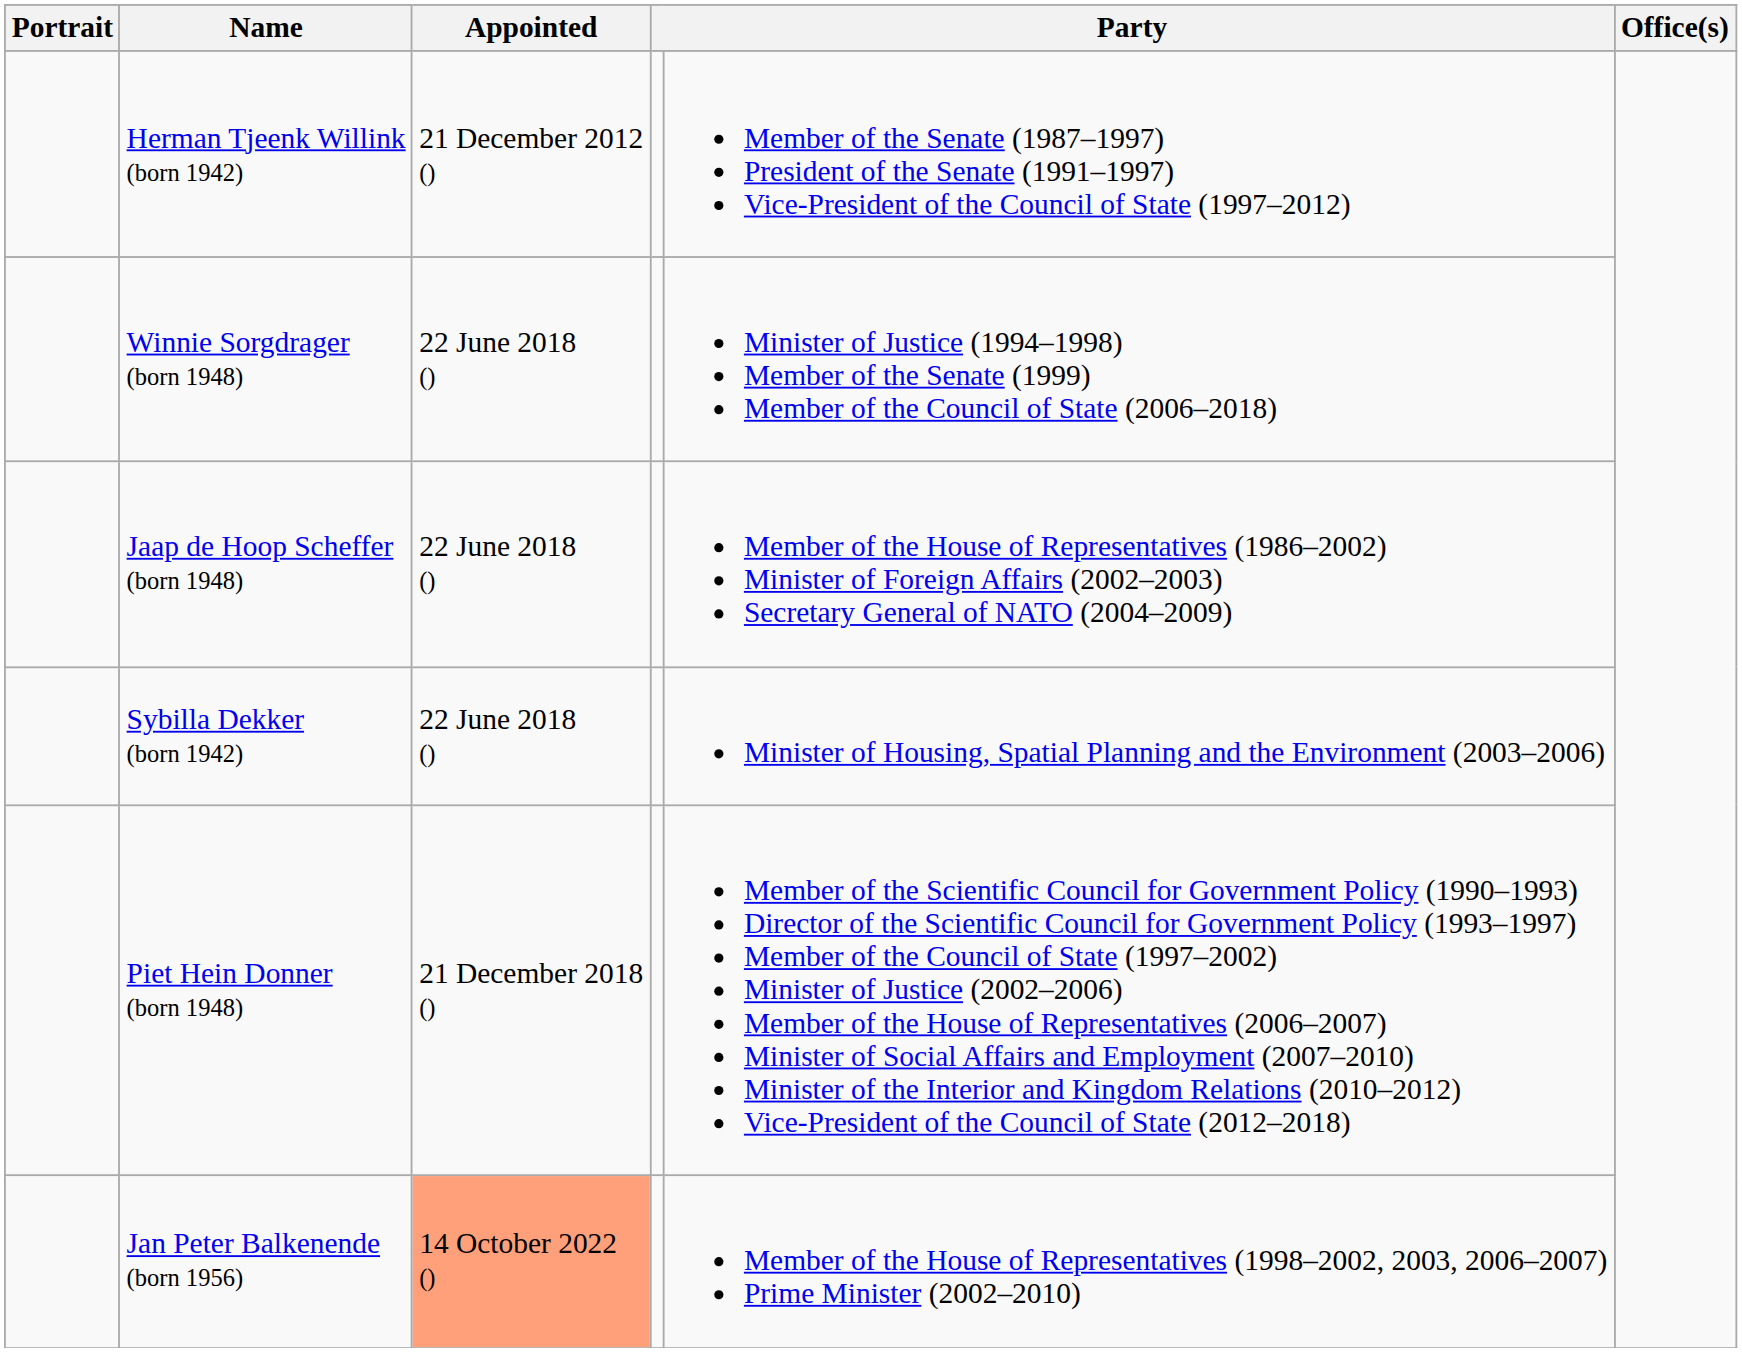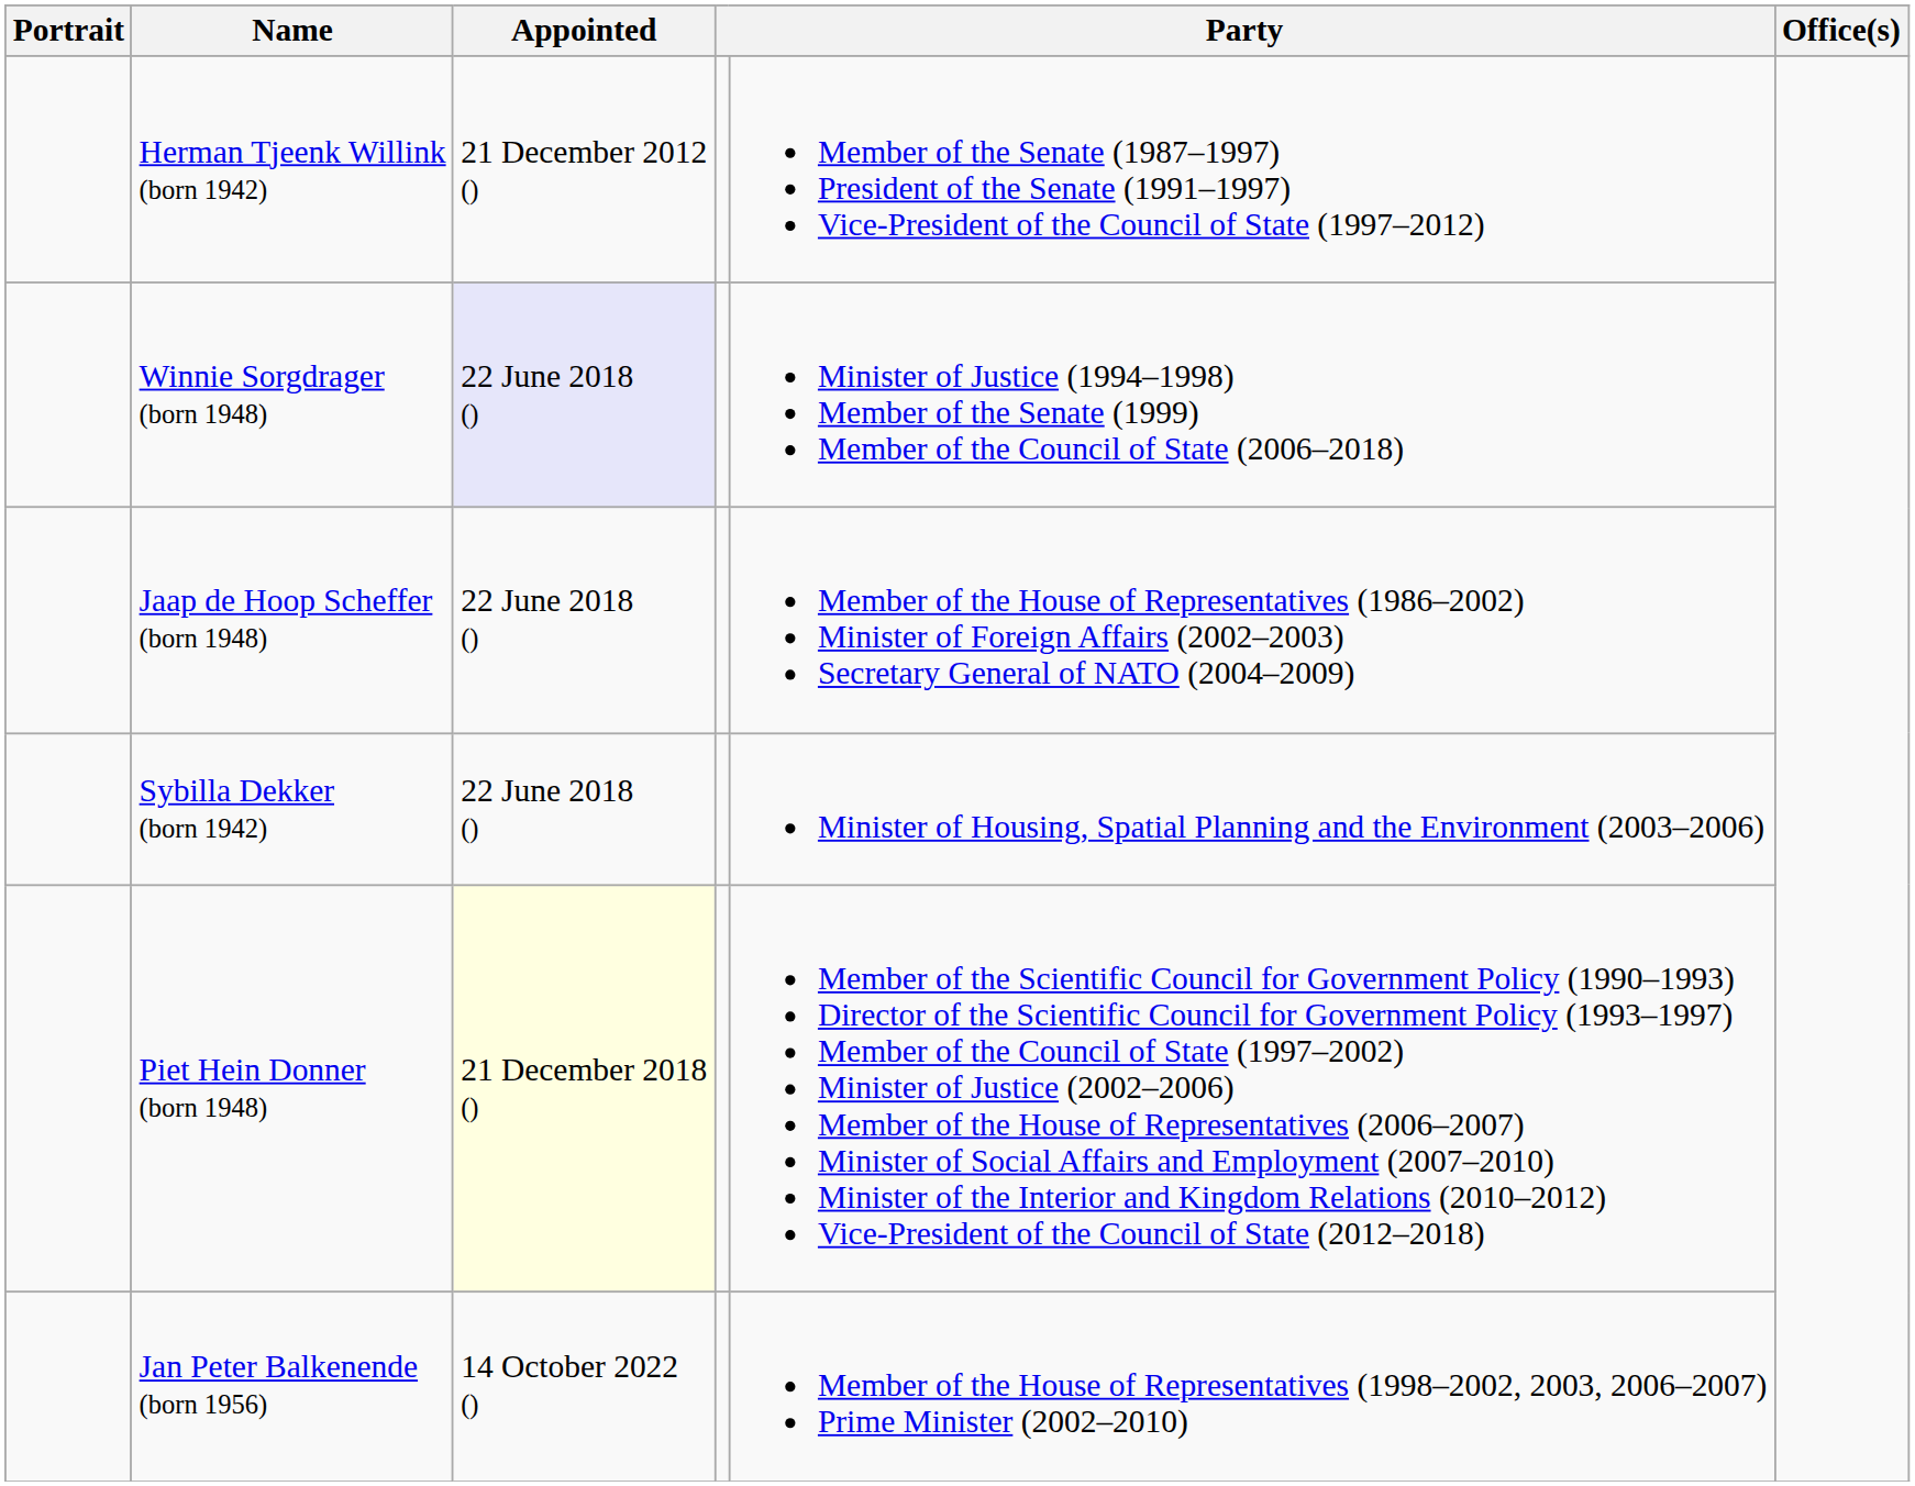Winnie Sorgdrager (born 1948) | Appointed: no background -> lavender background
Piet Hein Donner (born 1948) | Appointed: no background -> lightyellow background
Jan Peter Balkenende (born 1956) | Appointed: lightsalmon background -> no background
